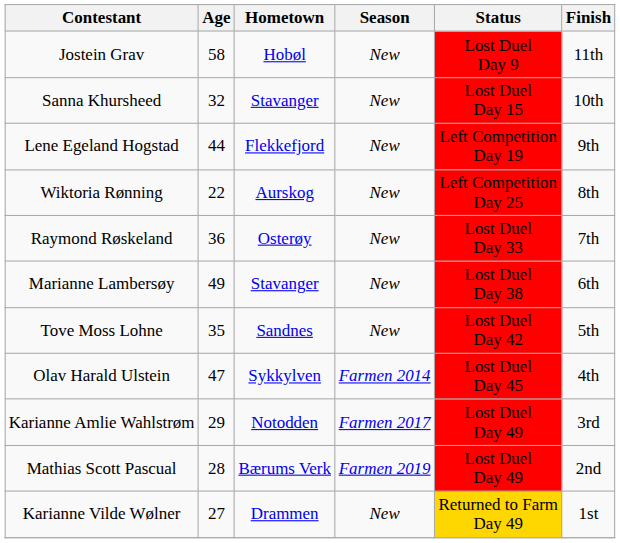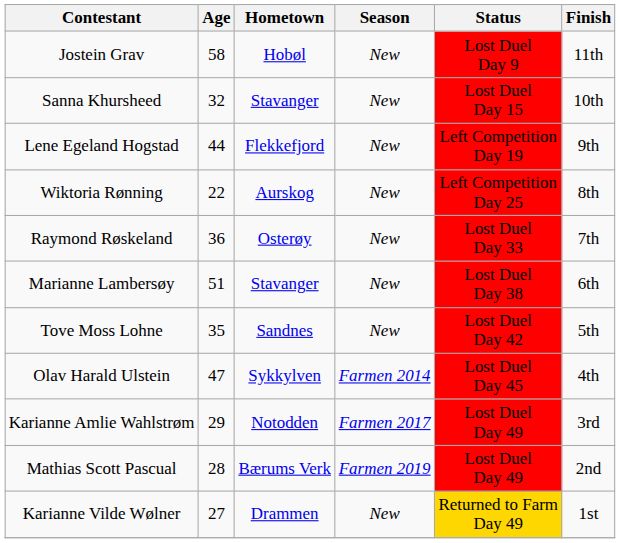Marianne Lambersøy | Age: 49 -> 51
